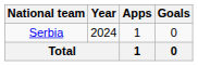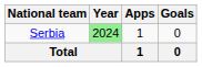Serbia | Year: no background -> lightgreen background
